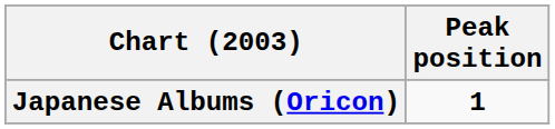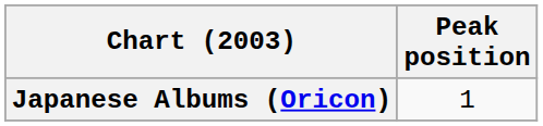Japanese Albums (Oricon) | Peak position: bold -> normal
